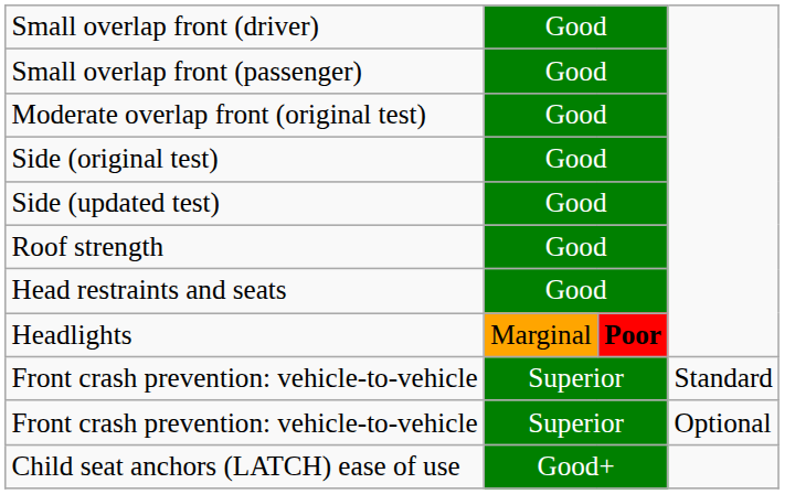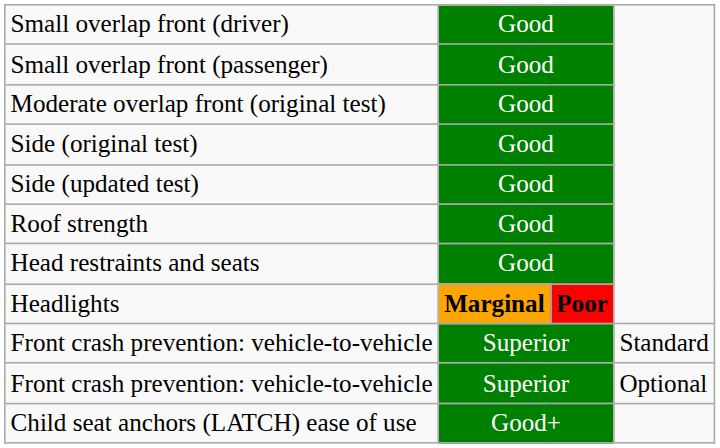Headlights | column 2: normal -> bold
